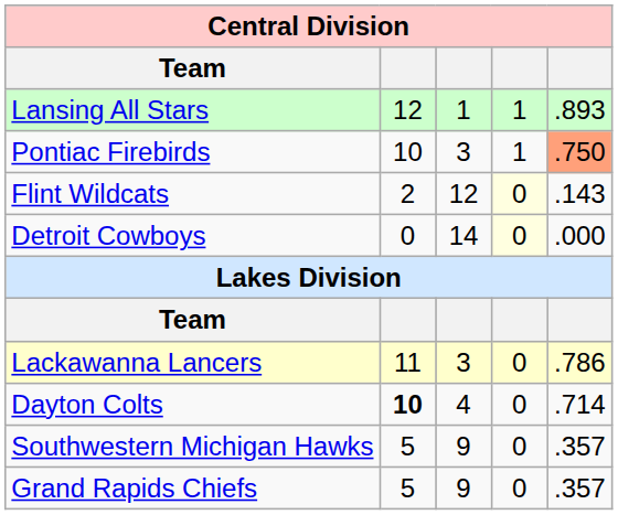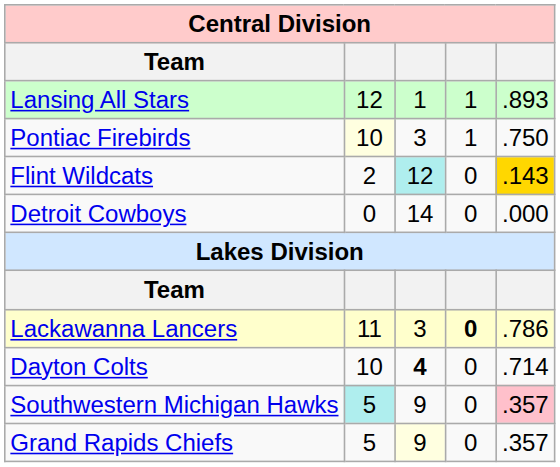Pontiac Firebirds | column 2: no background -> lightyellow background
Pontiac Firebirds | column 5: lightsalmon background -> no background
Flint Wildcats | column 3: no background -> paleturquoise background
Flint Wildcats | column 4: lightyellow background -> no background
Flint Wildcats | column 5: no background -> gold background
Detroit Cowboys | column 4: lightyellow background -> no background
Lackawanna Lancers | column 4: normal -> bold
Dayton Colts | column 2: bold -> normal
Dayton Colts | column 3: normal -> bold
Southwestern Michigan Hawks | column 2: no background -> paleturquoise background
Southwestern Michigan Hawks | column 5: no background -> pink background
Grand Rapids Chiefs | column 3: no background -> lightyellow background
